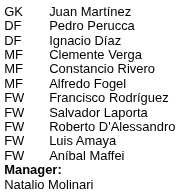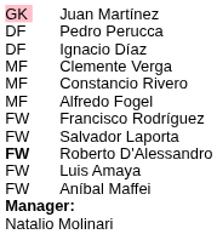Juan Martínez | column 1: no background -> pink background
Roberto D'Alessandro | column 1: normal -> bold
